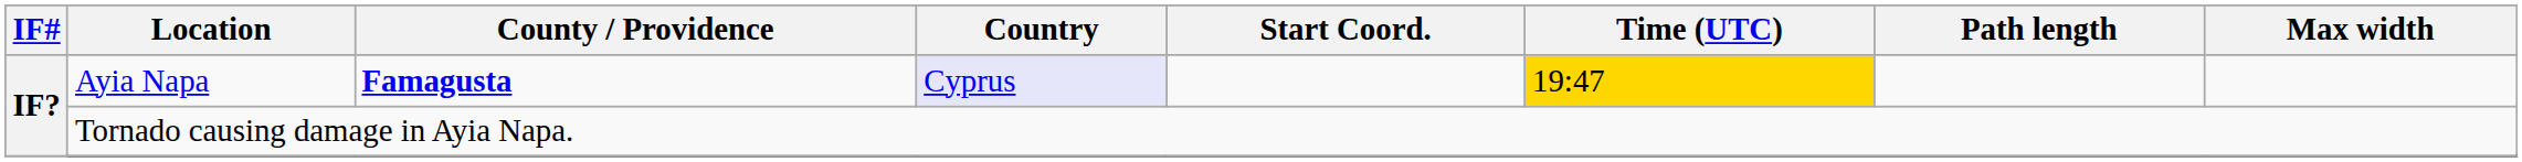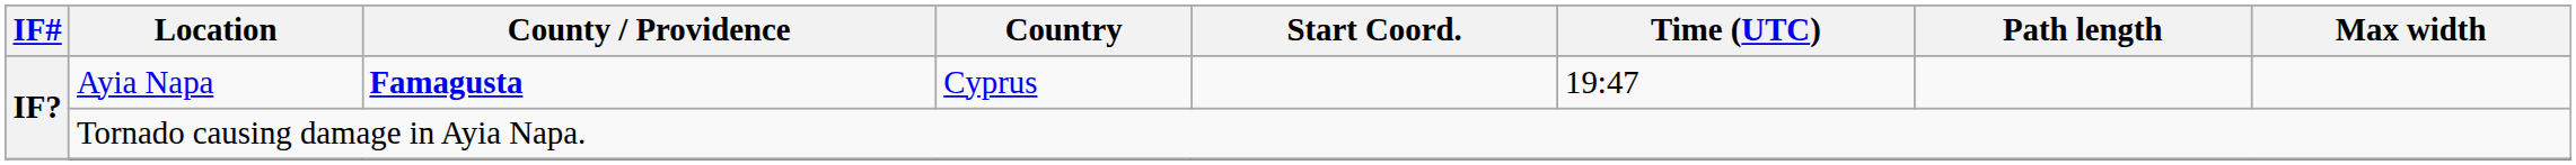Ayia Napa | Country: lavender background -> no background
Ayia Napa | Time (UTC): gold background -> no background
